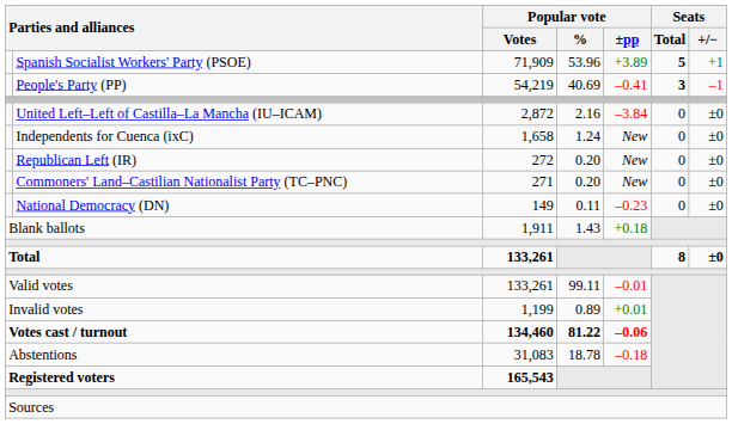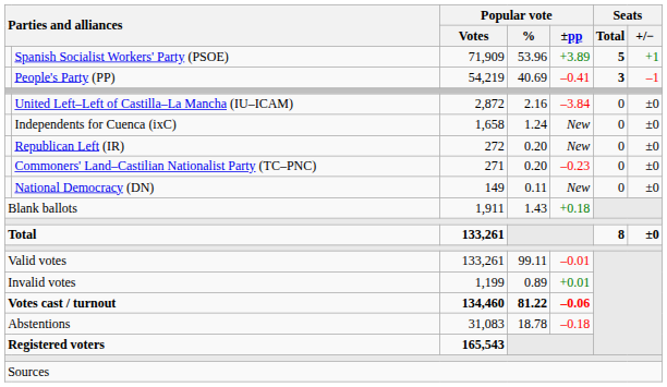Commoners' Land–Castilian Nationalist Party (TC–PNC) | Popular vote / ±pp: New -> –0.23
National Democracy (DN) | Popular vote / ±pp: –0.23 -> New
